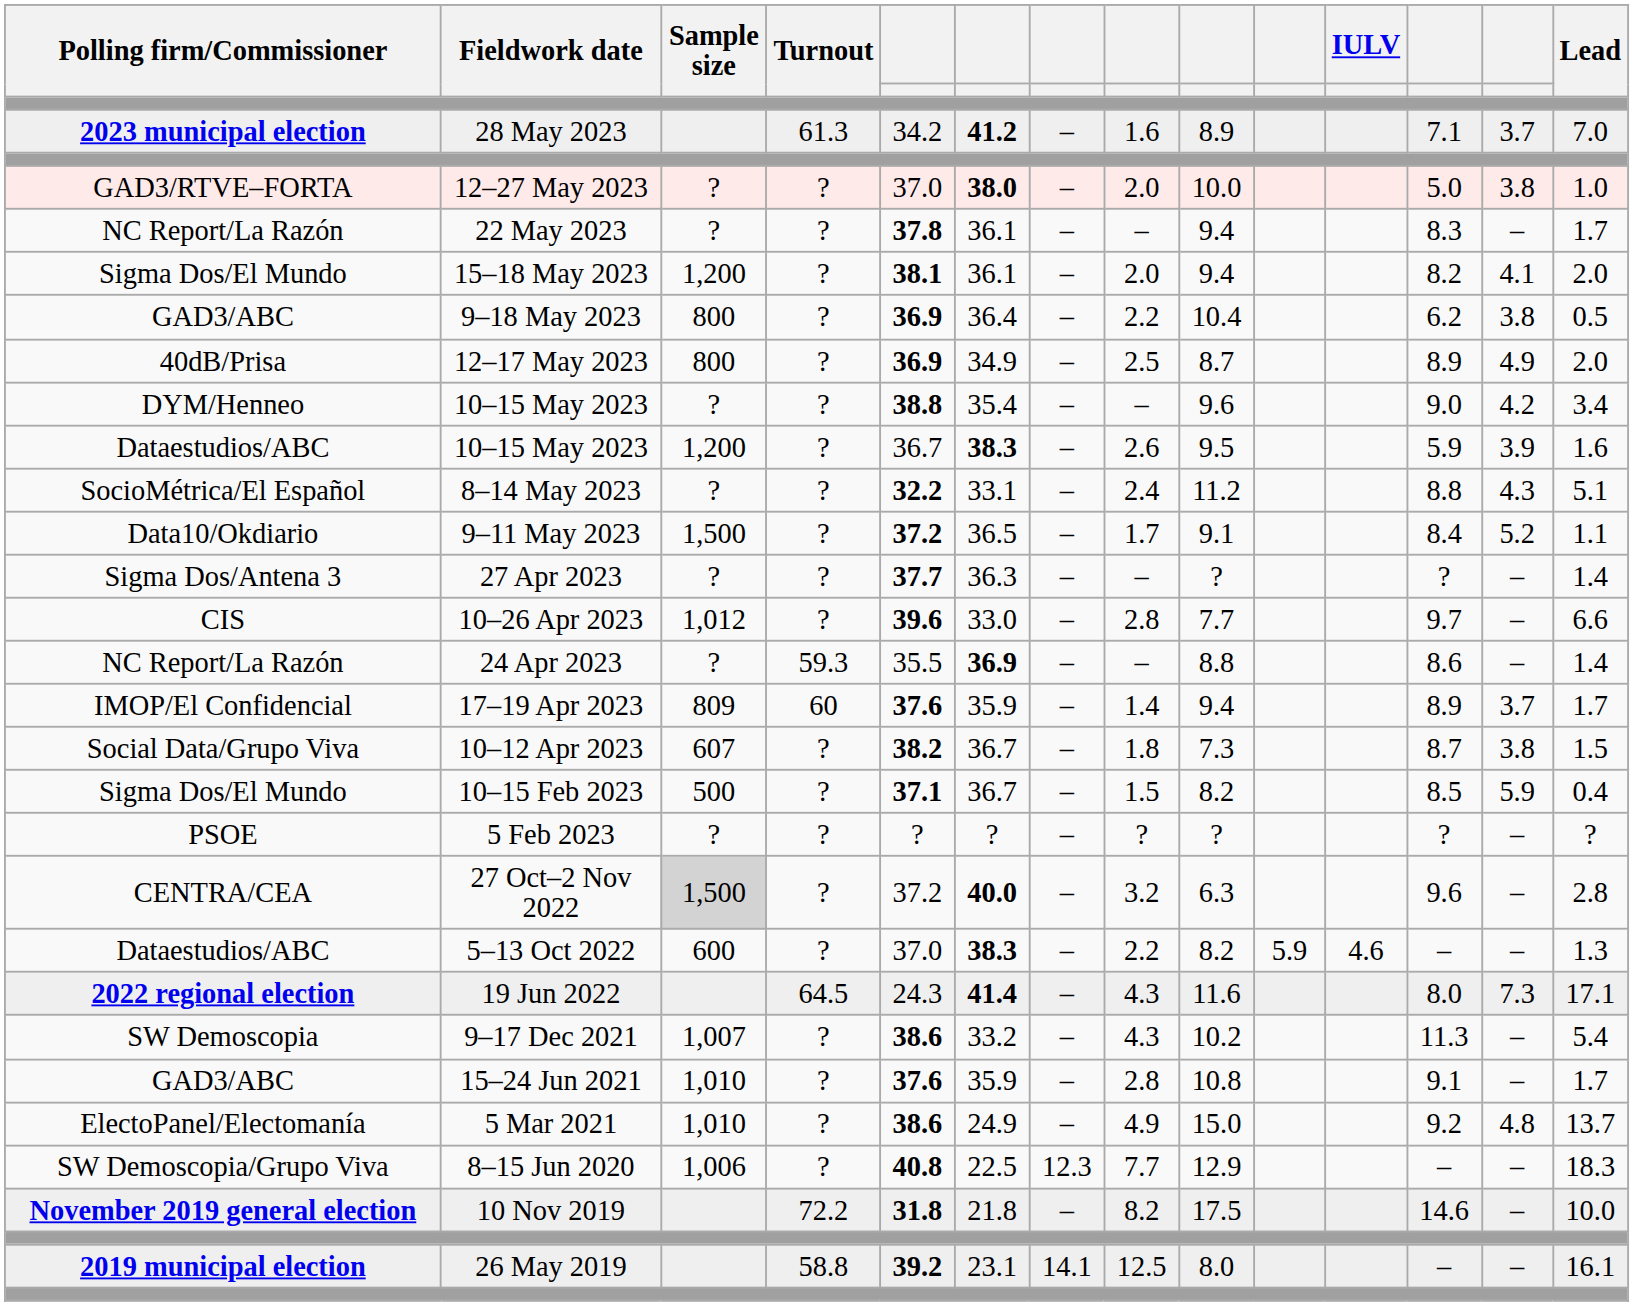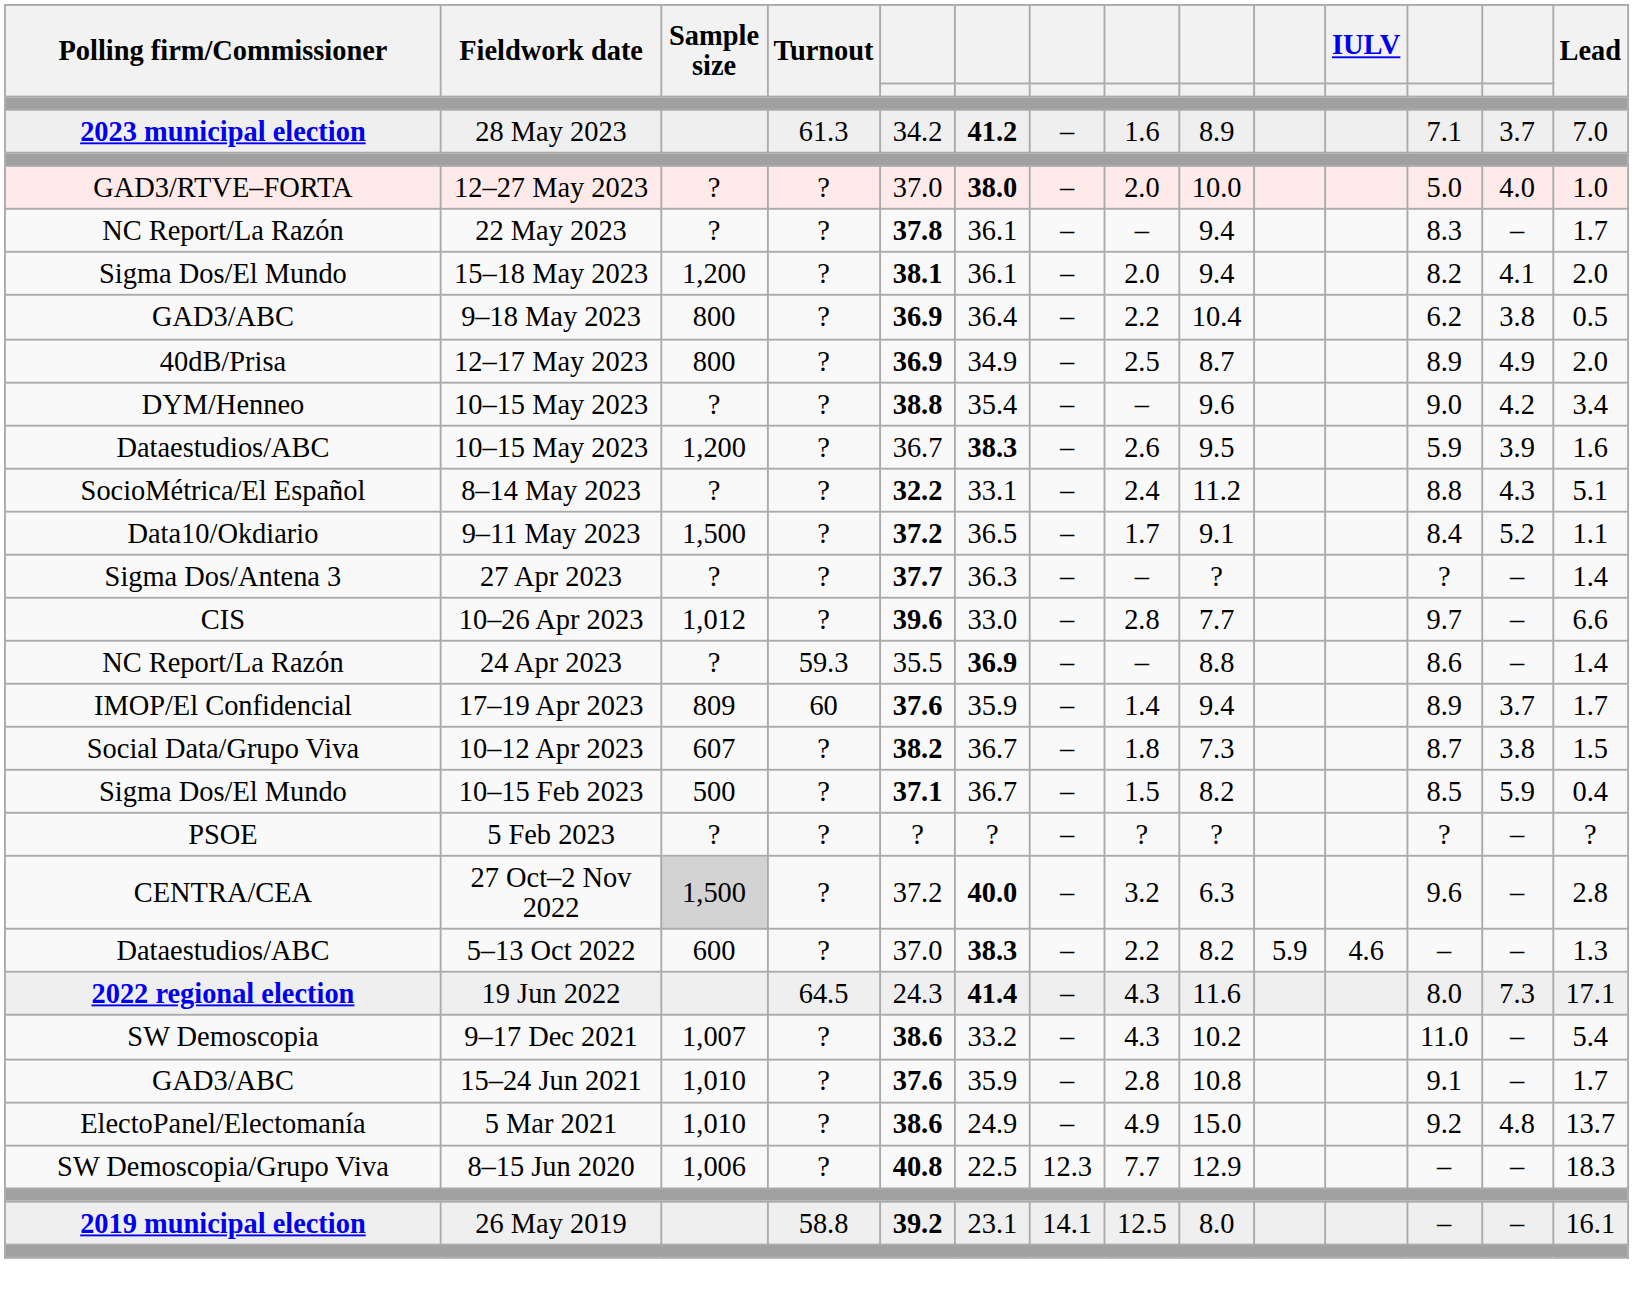12–27 May 2023 | column 13: 3.8 -> 4.0
9–17 Dec 2021 | column 12: 11.3 -> 11.0
- row: November 2019 general election | 10 Nov 2019 | 72.2 | 31.8 | 21.8 | – | 8.2 | 17.5 | 14.6 | – | 10.0
